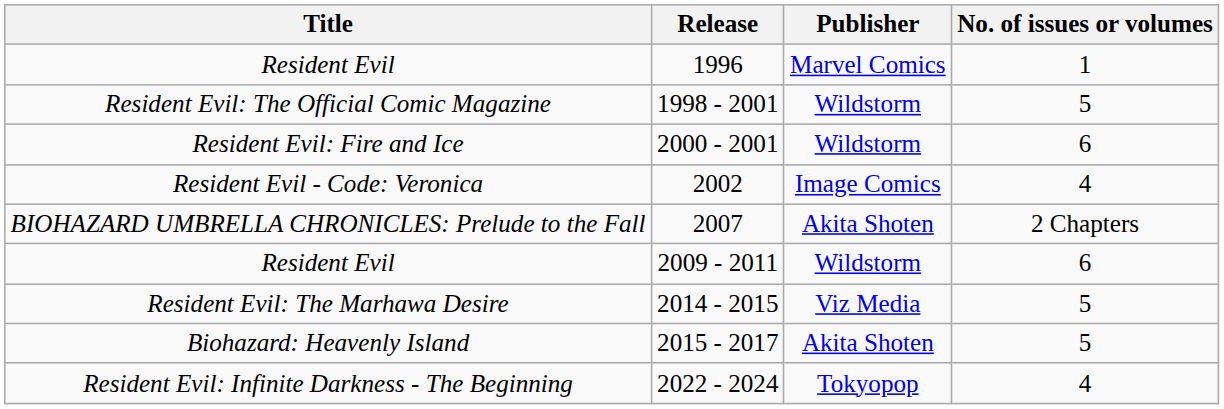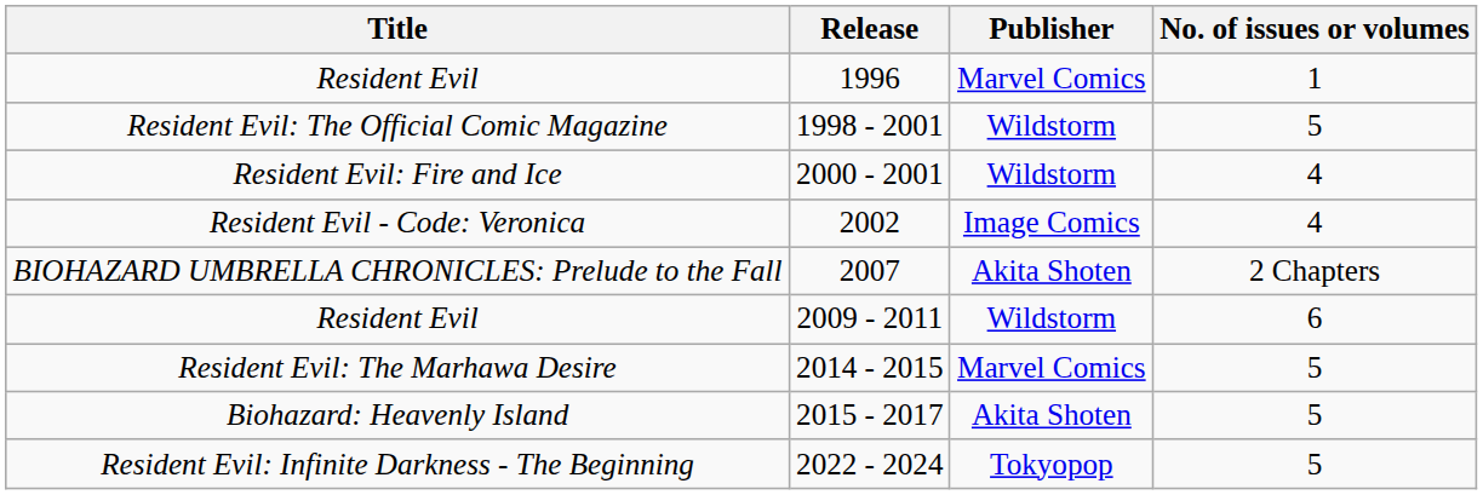2000 - 2001 | No. of issues or volumes: 6 -> 4
2014 - 2015 | Publisher: Viz Media -> Marvel Comics
2022 - 2024 | No. of issues or volumes: 4 -> 5
